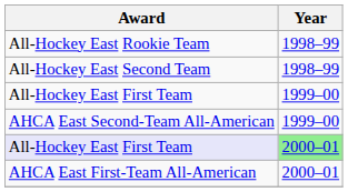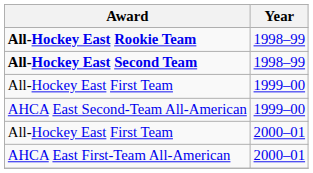row 2 | Award: normal -> bold
row 3 | Award: normal -> bold
row 6 | Award: lavender background -> no background
row 6 | Year: lightgreen background -> no background
